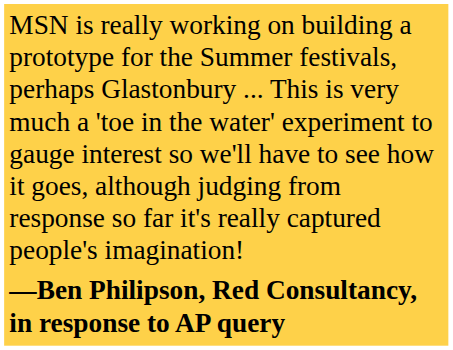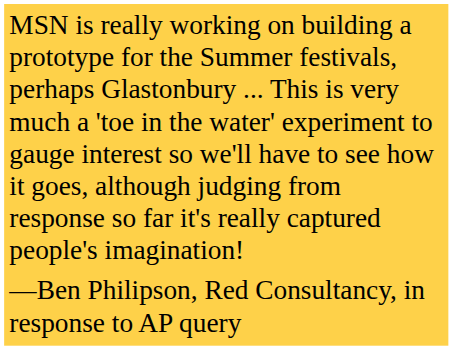row 2 | column 1: bold -> normal
